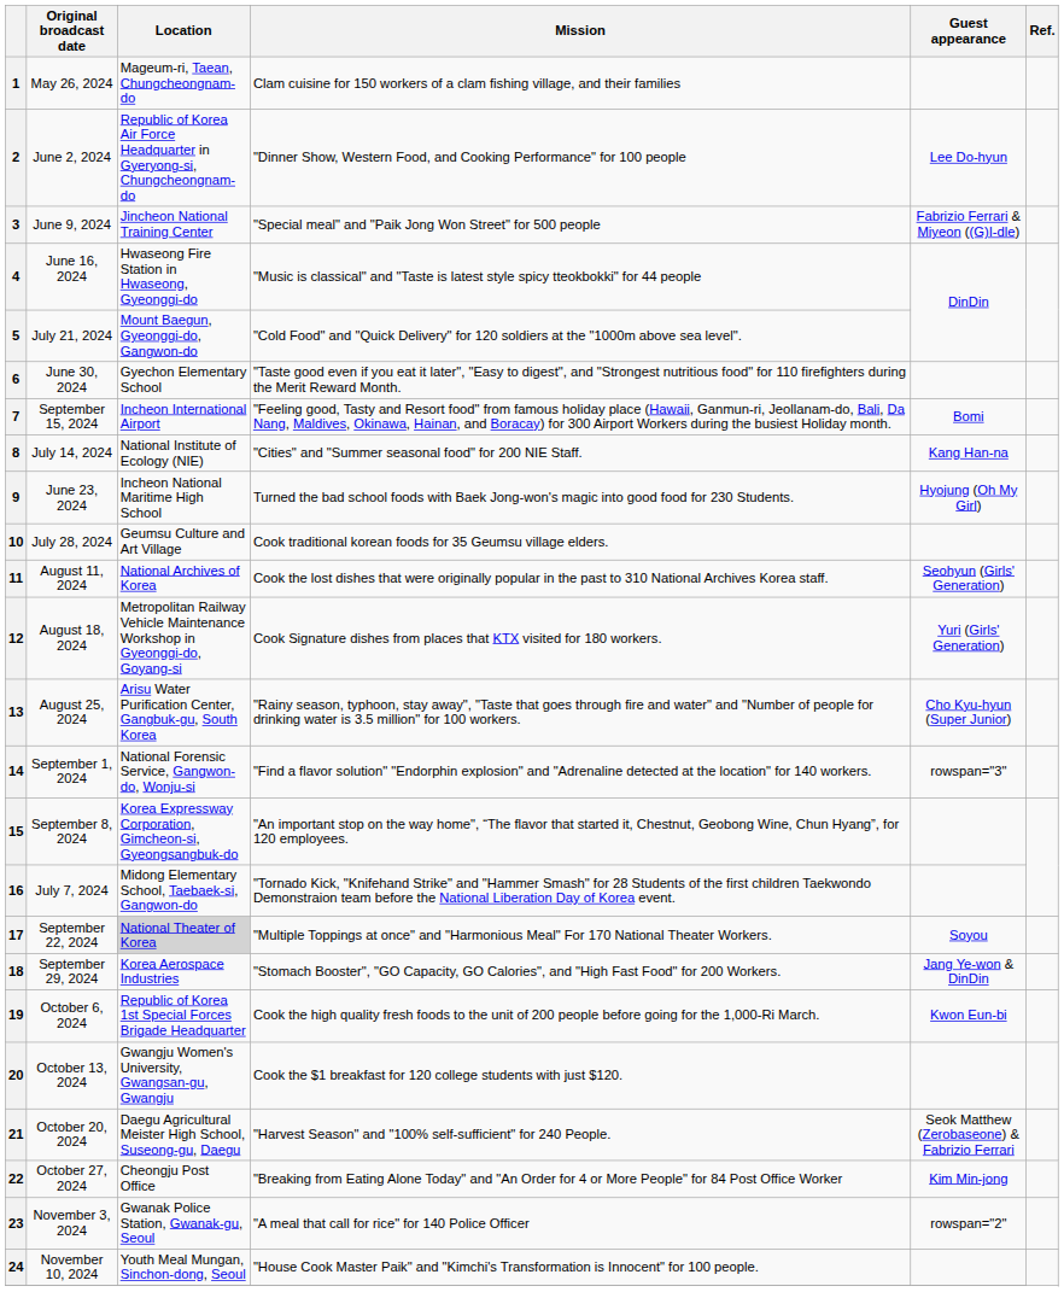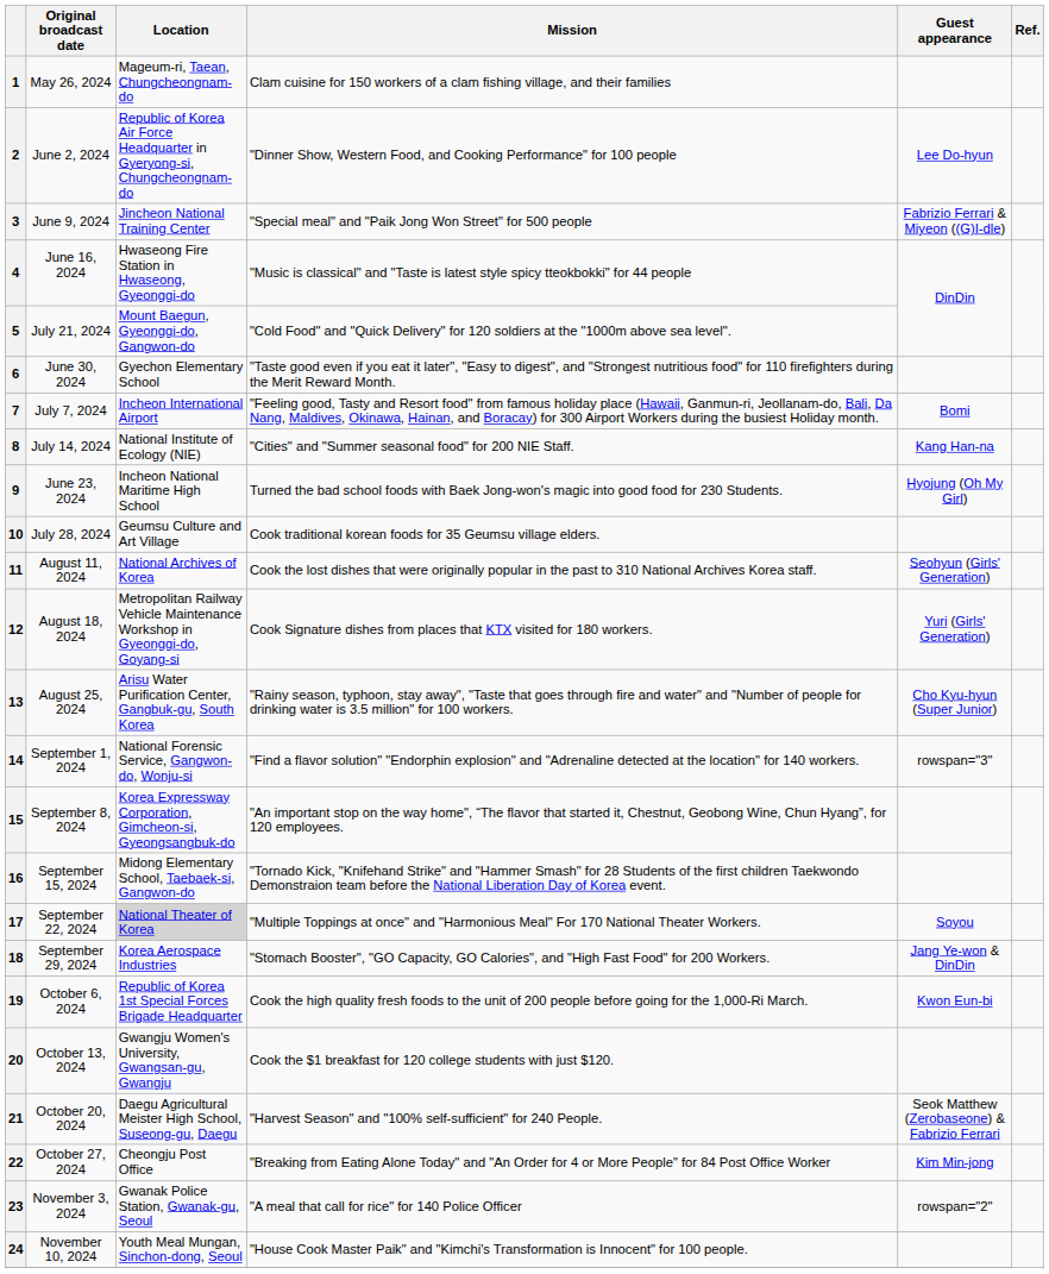7 | Original broadcast date: September 15, 2024 -> July 7, 2024
16 | Original broadcast date: July 7, 2024 -> September 15, 2024
